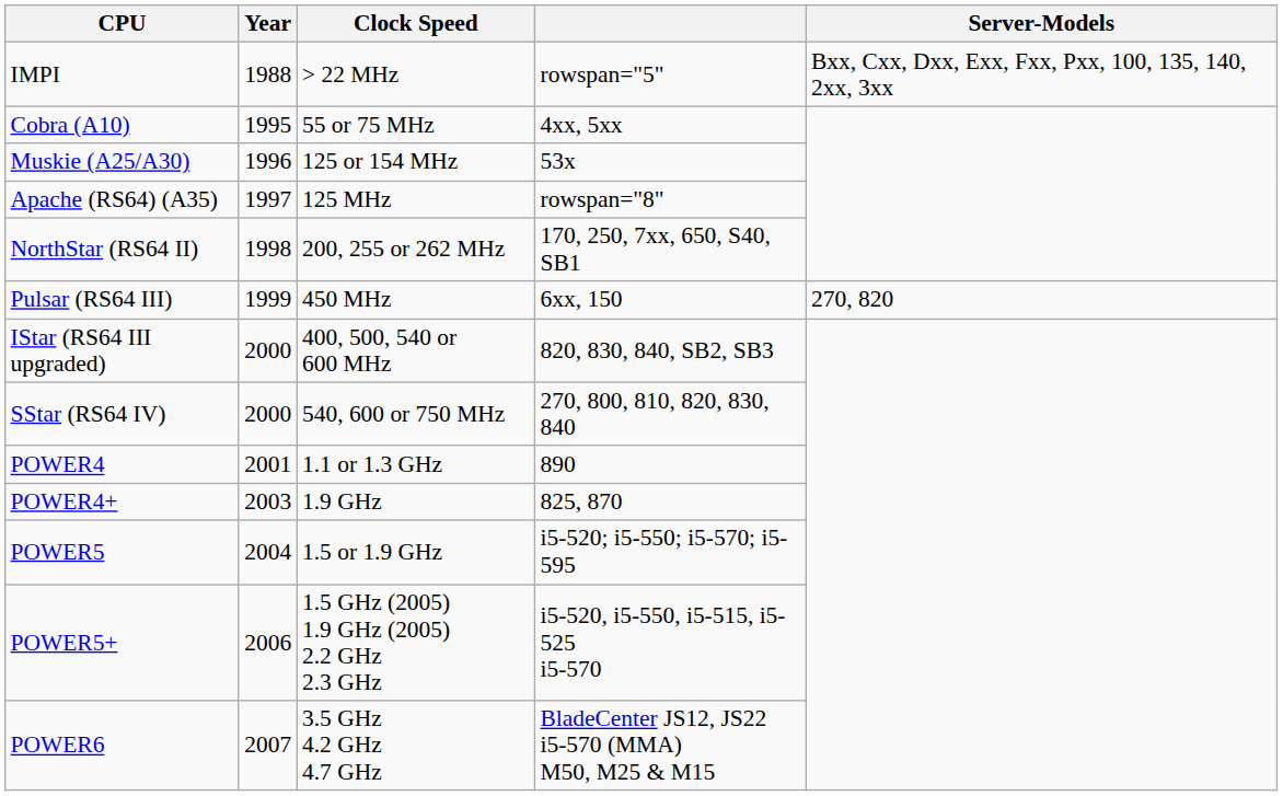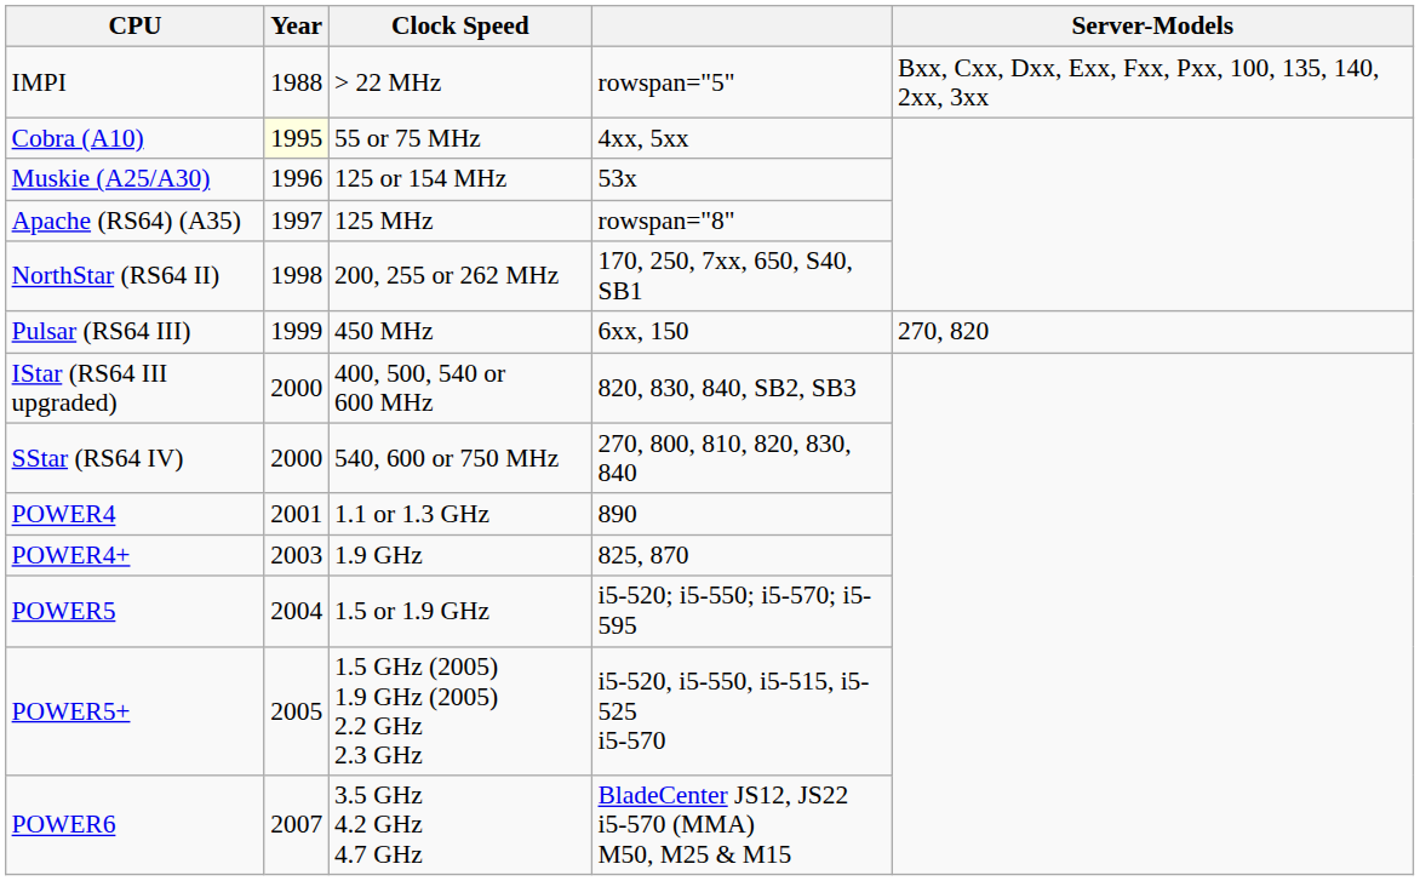Cobra (A10) | Year: no background -> lightyellow background
POWER5+ | Year: 2006 -> 2005
